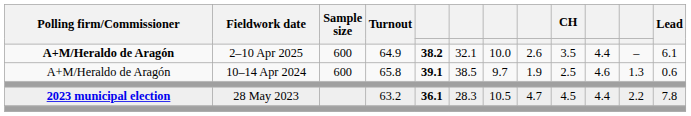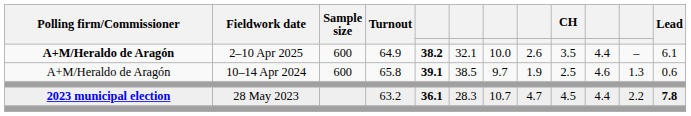28 May 2023 | column 7: 10.5 -> 10.7
28 May 2023 | Lead: normal -> bold
